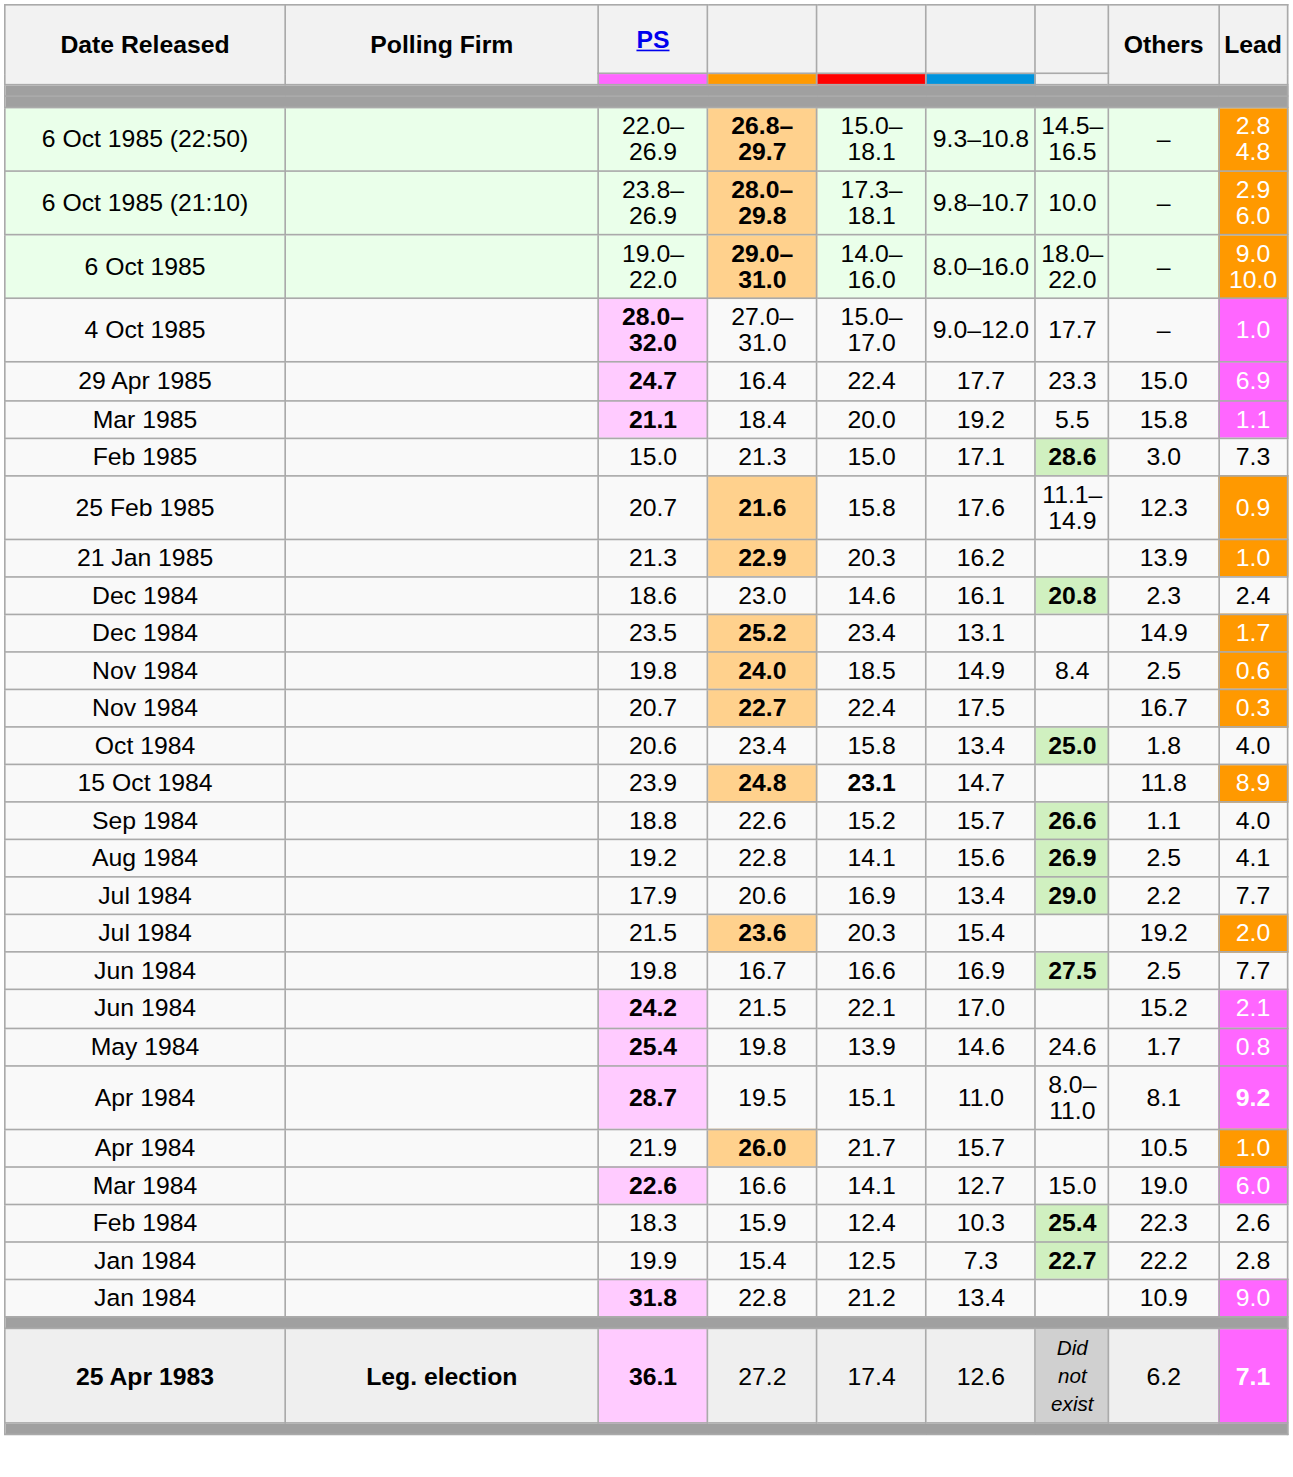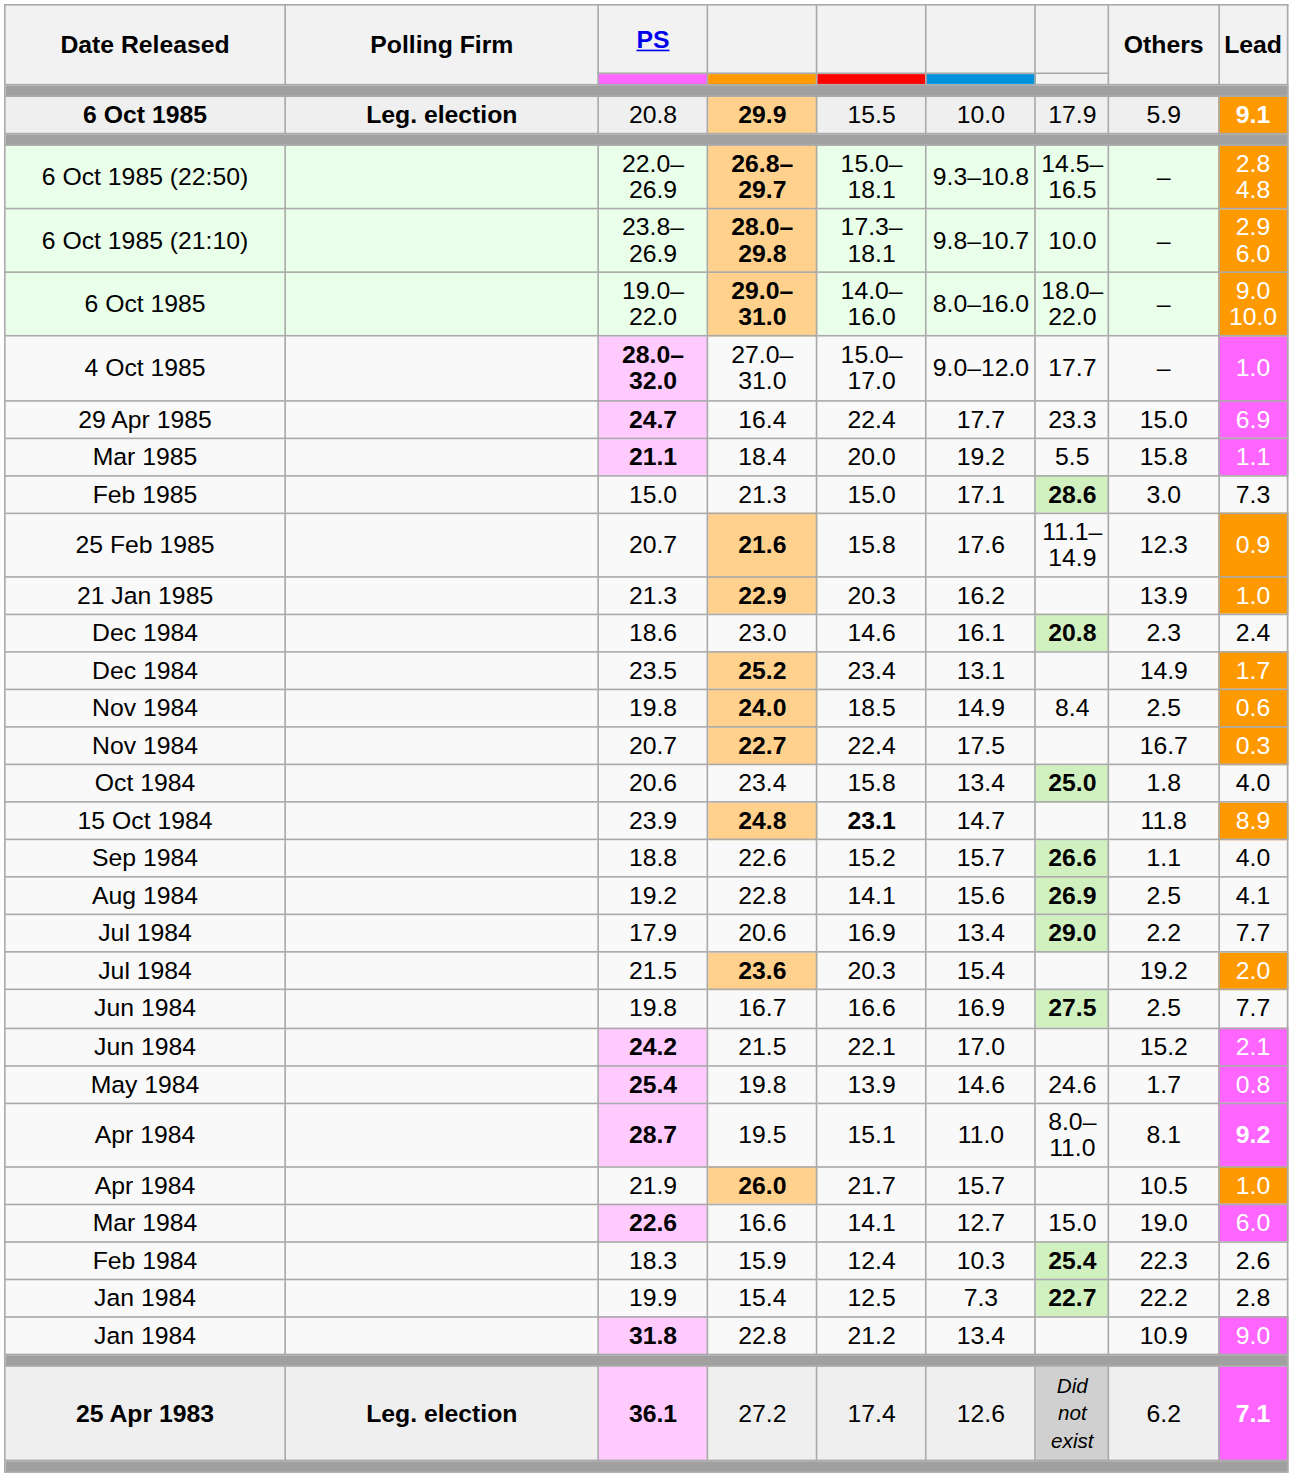+ row: 6 Oct 1985 | Leg. election | 20.8 | 29.9 | 15.5 | 10.0 | 17.9 | 5.9 | 9.1
